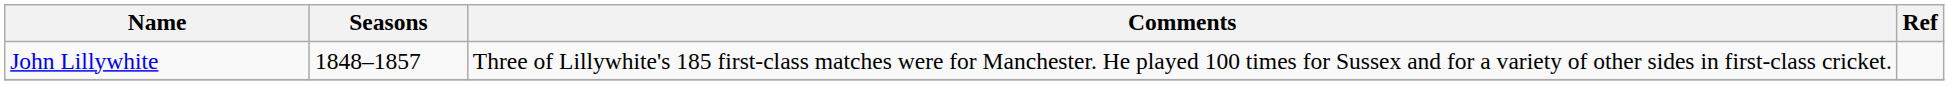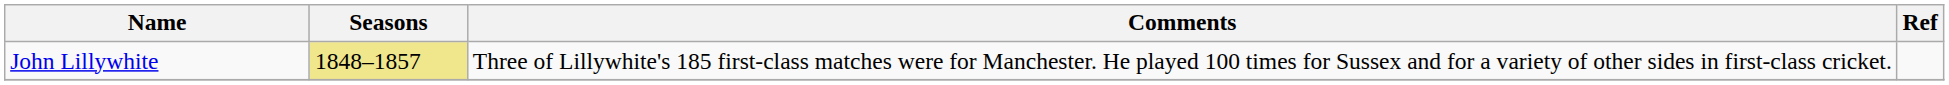John Lillywhite | Seasons: no background -> khaki background
